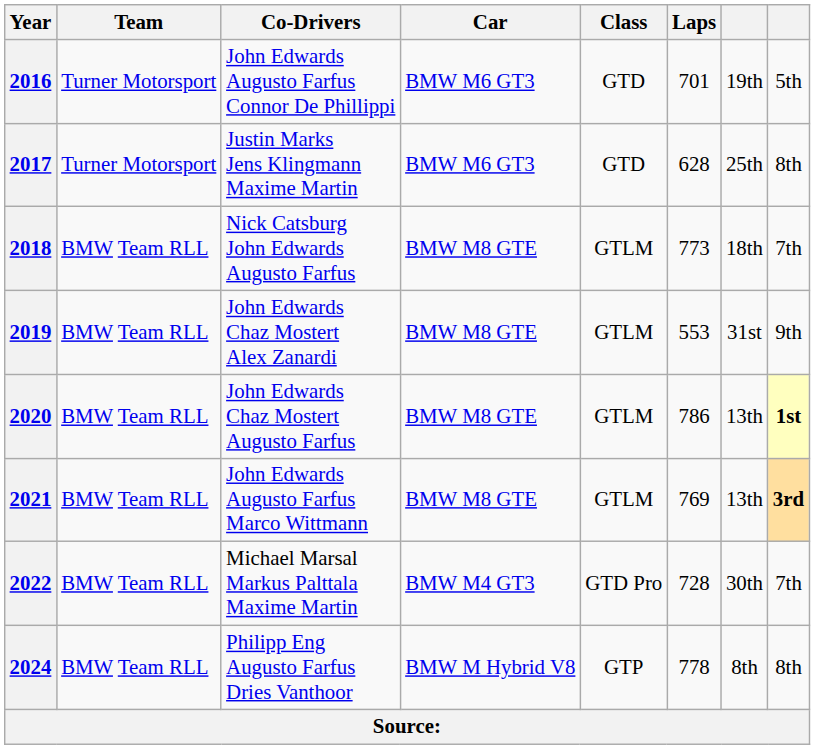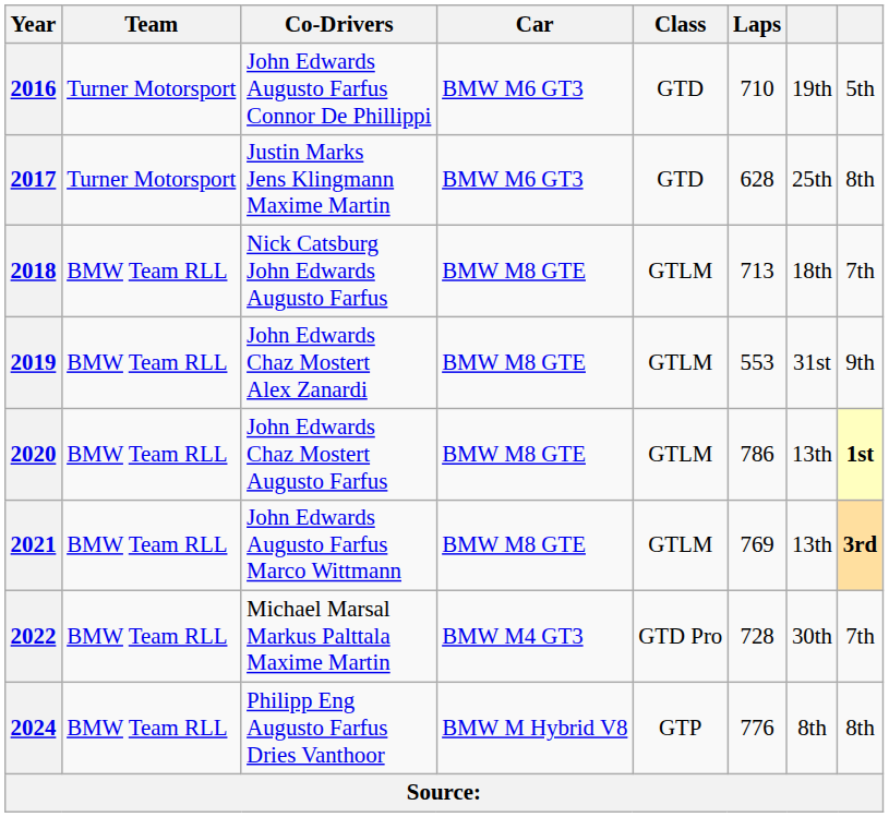2016 | Laps: 701 -> 710
2018 | Laps: 773 -> 713
2024 | Laps: 778 -> 776
